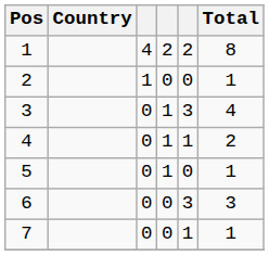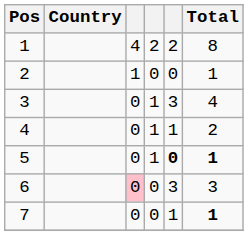5 | column 5: normal -> bold
5 | Total: normal -> bold
6 | column 3: no background -> pink background
7 | Total: normal -> bold
